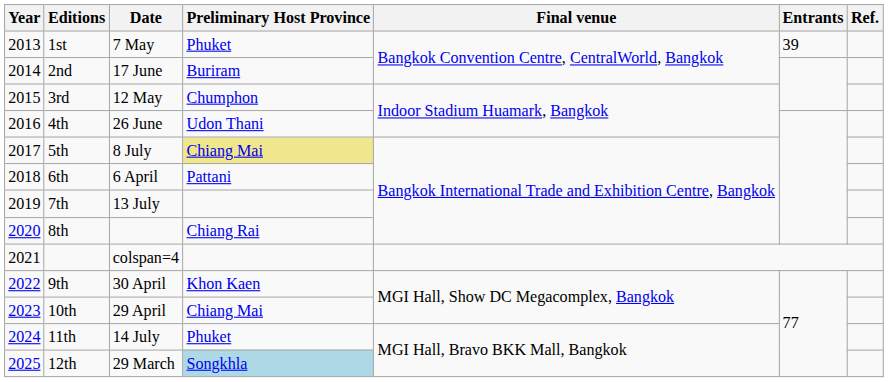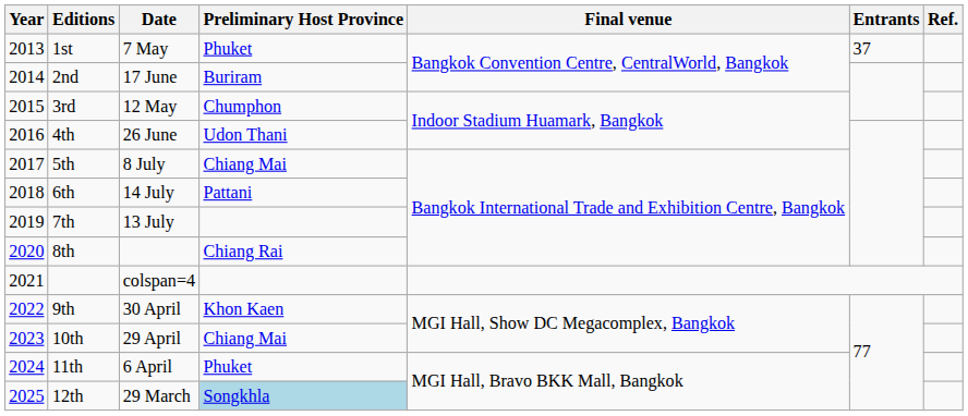1st | Entrants: 39 -> 37
5th | Preliminary Host Province: khaki background -> no background
6th | Date: 6 April -> 14 July
11th | Date: 14 July -> 6 April
